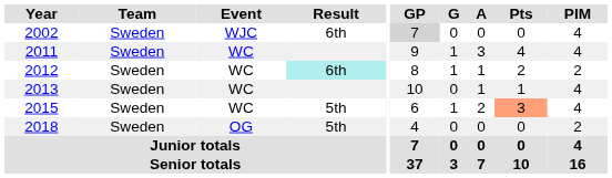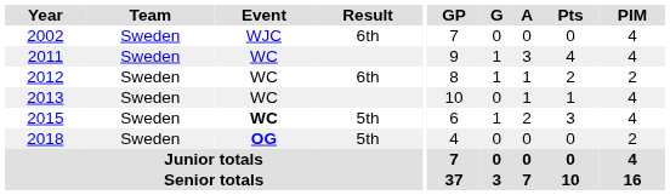2002 | GP: lightgrey background -> no background
2012 | Result: paleturquoise background -> no background
2015 | Event: normal -> bold
2015 | Pts: lightsalmon background -> no background
2018 | Event: normal -> bold
